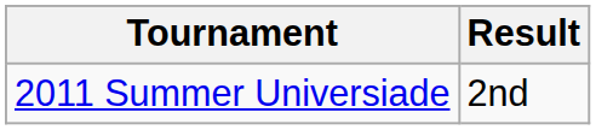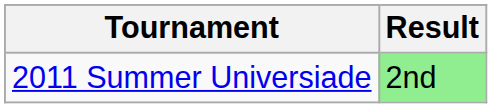2011 Summer Universiade | Result: no background -> lightgreen background
